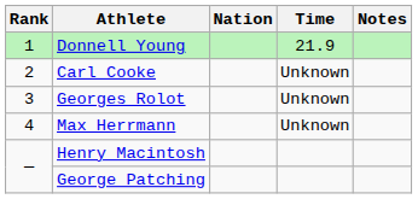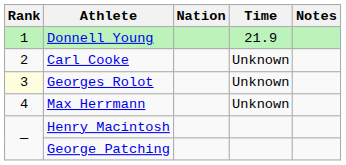Georges Rolot | Rank: no background -> lightyellow background
